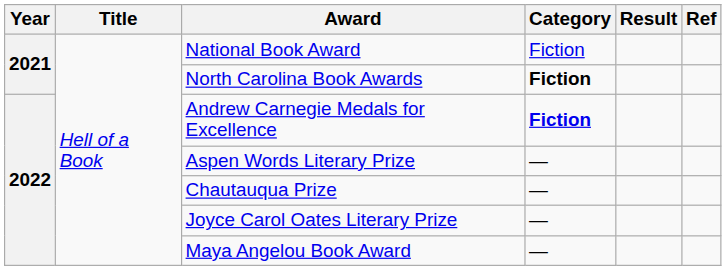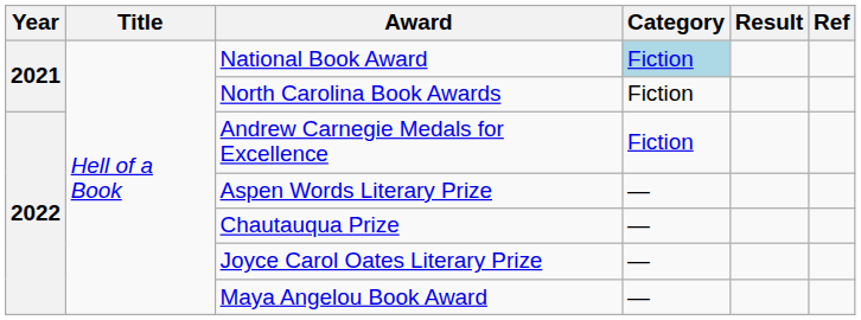National Book Award | Category: no background -> lightblue background
North Carolina Book Awards | Category: bold -> normal
Andrew Carnegie Medals for Excellence | Category: bold -> normal
